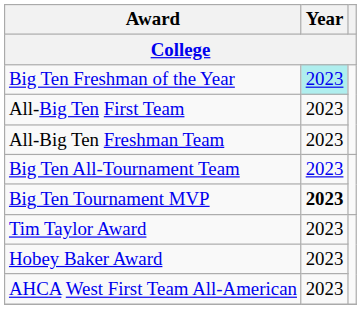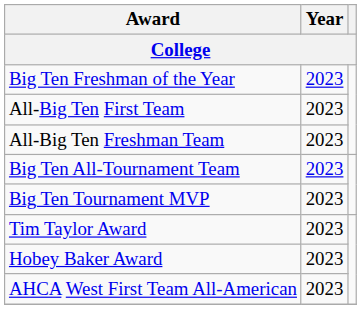Big Ten Freshman of the Year | Year: paleturquoise background -> no background
Big Ten Tournament MVP | Year: bold -> normal
